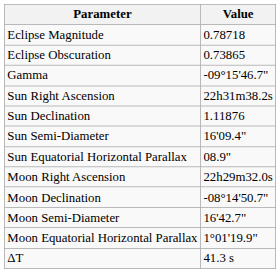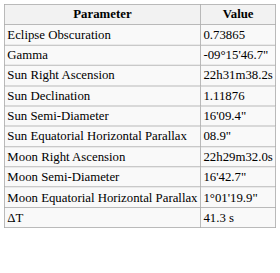- row: Eclipse Magnitude | 0.78718
- row: Moon Declination | -08°14'50.7"
